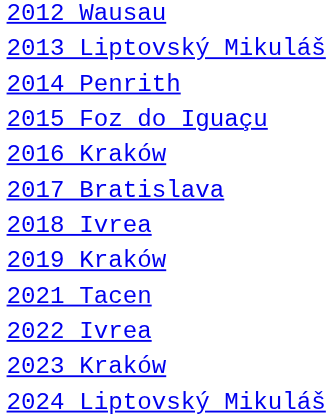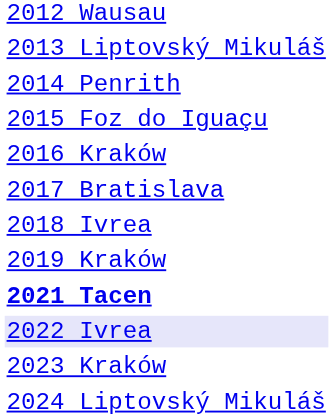2021 Tacen | column 1: normal -> bold
2022 Ivrea | column 1: no background -> lavender background
